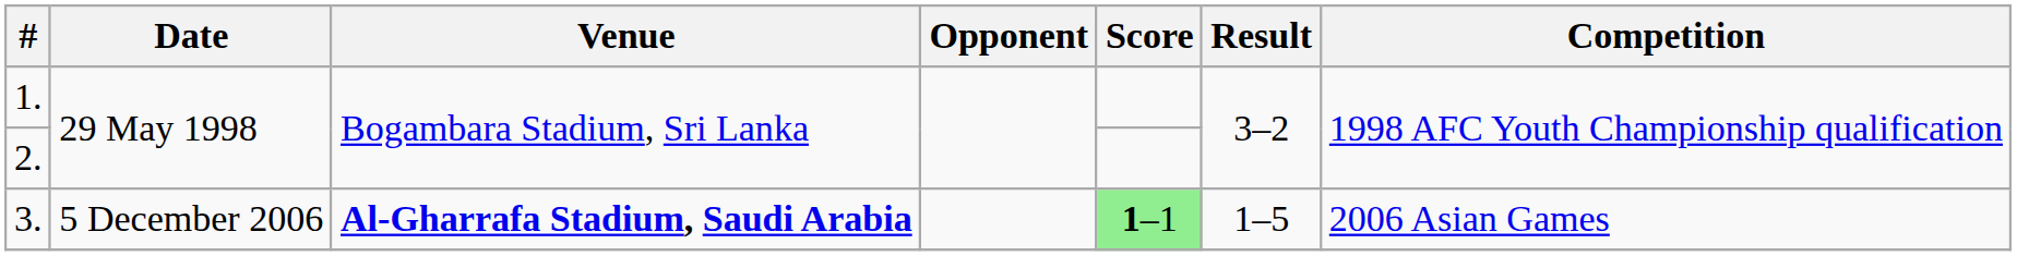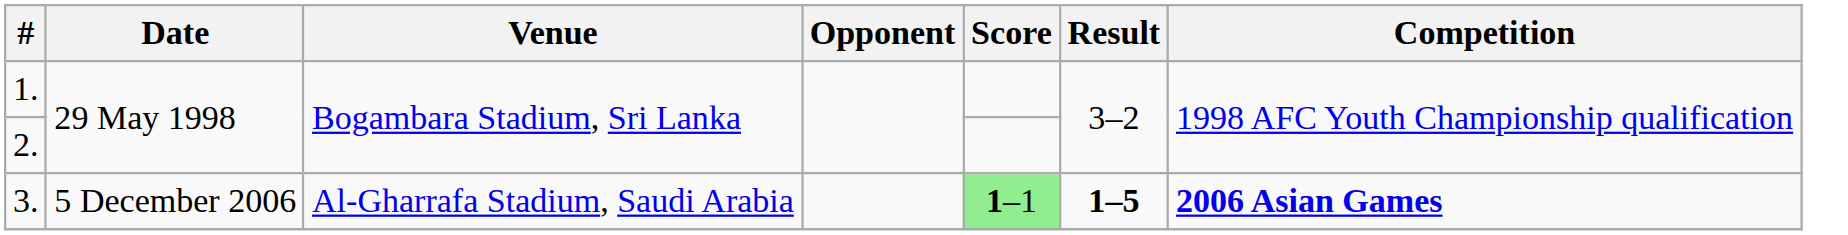3. | Venue: bold -> normal
3. | Result: normal -> bold
3. | Competition: normal -> bold
